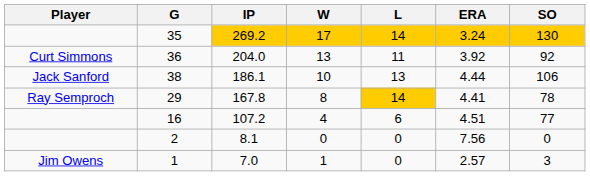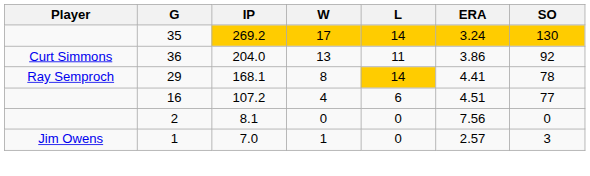36 | ERA: 3.92 -> 3.86
- row: Jack Sanford | 38 | 186.1 | 10 | 13 | 4.44 | 106
29 | IP: 167.8 -> 168.1
